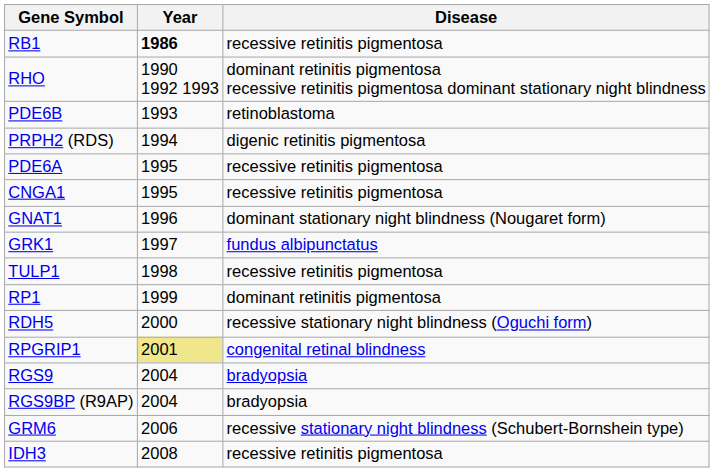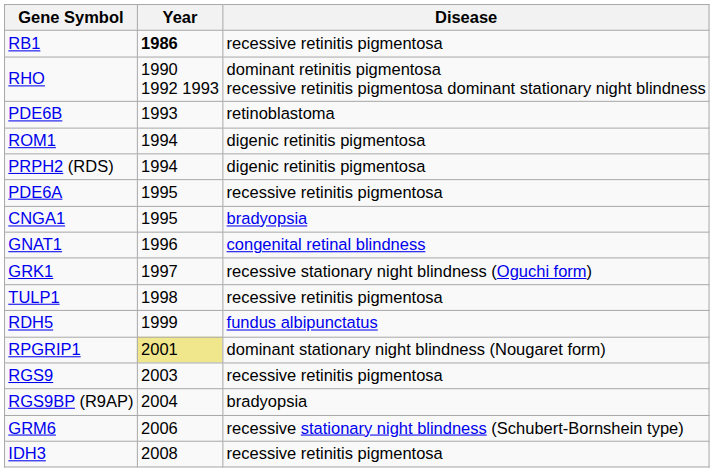+ row: ROM1 | 1994 | digenic retinitis pigmentosa
CNGA1 | Disease: recessive retinitis pigmentosa -> bradyopsia
GNAT1 | Disease: dominant stationary night blindness (Nougaret form) -> congenital retinal blindness
GRK1 | Disease: fundus albipunctatus -> recessive stationary night blindness (Oguchi form)
- row: RP1 | 1999 | dominant retinitis pigmentosa
RDH5 | Year: 2000 -> 1999
RDH5 | Disease: recessive stationary night blindness (Oguchi form) -> fundus albipunctatus
RPGRIP1 | Disease: congenital retinal blindness -> dominant stationary night blindness (Nougaret form)
RGS9 | Year: 2004 -> 2003
RGS9 | Disease: bradyopsia -> recessive retinitis pigmentosa
